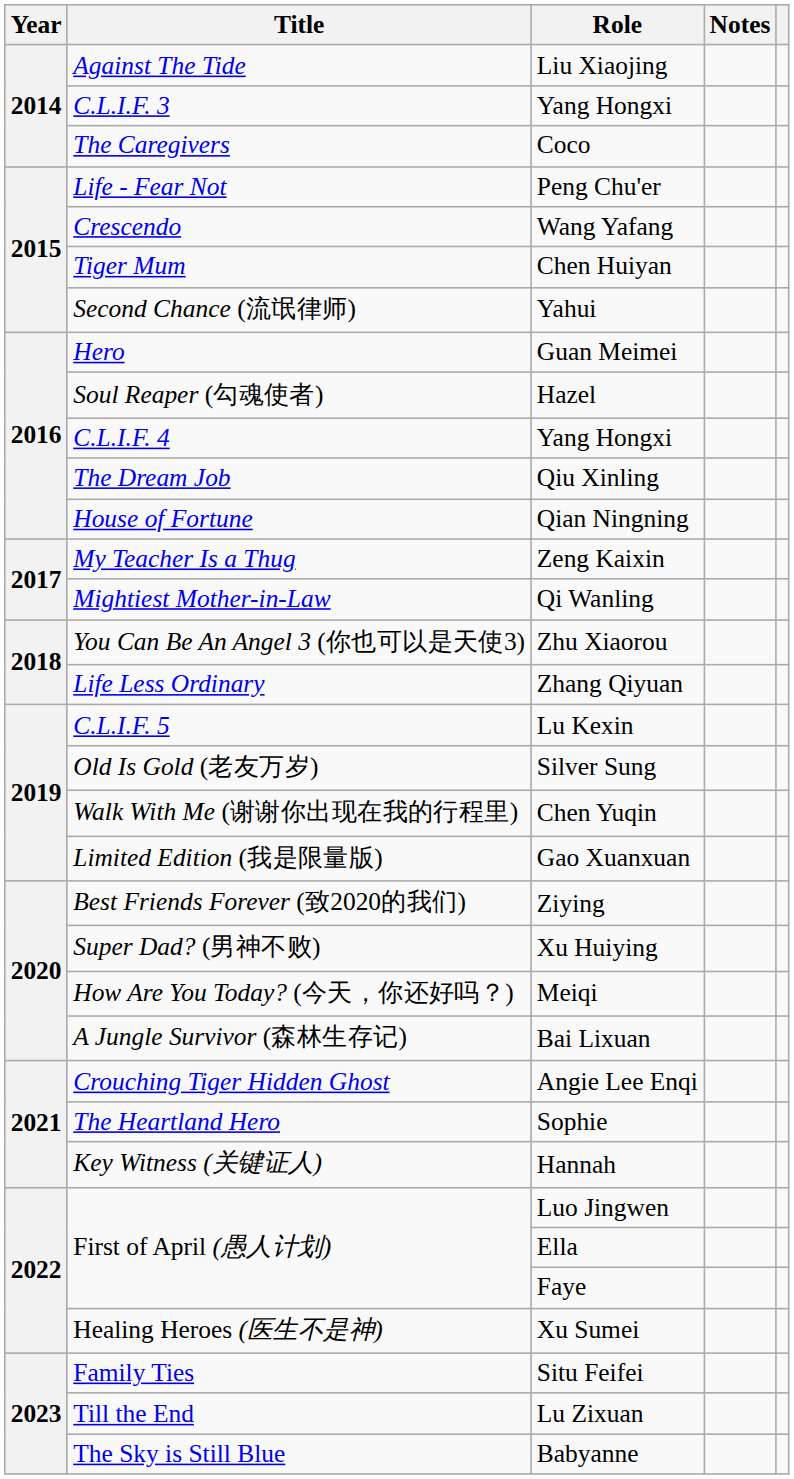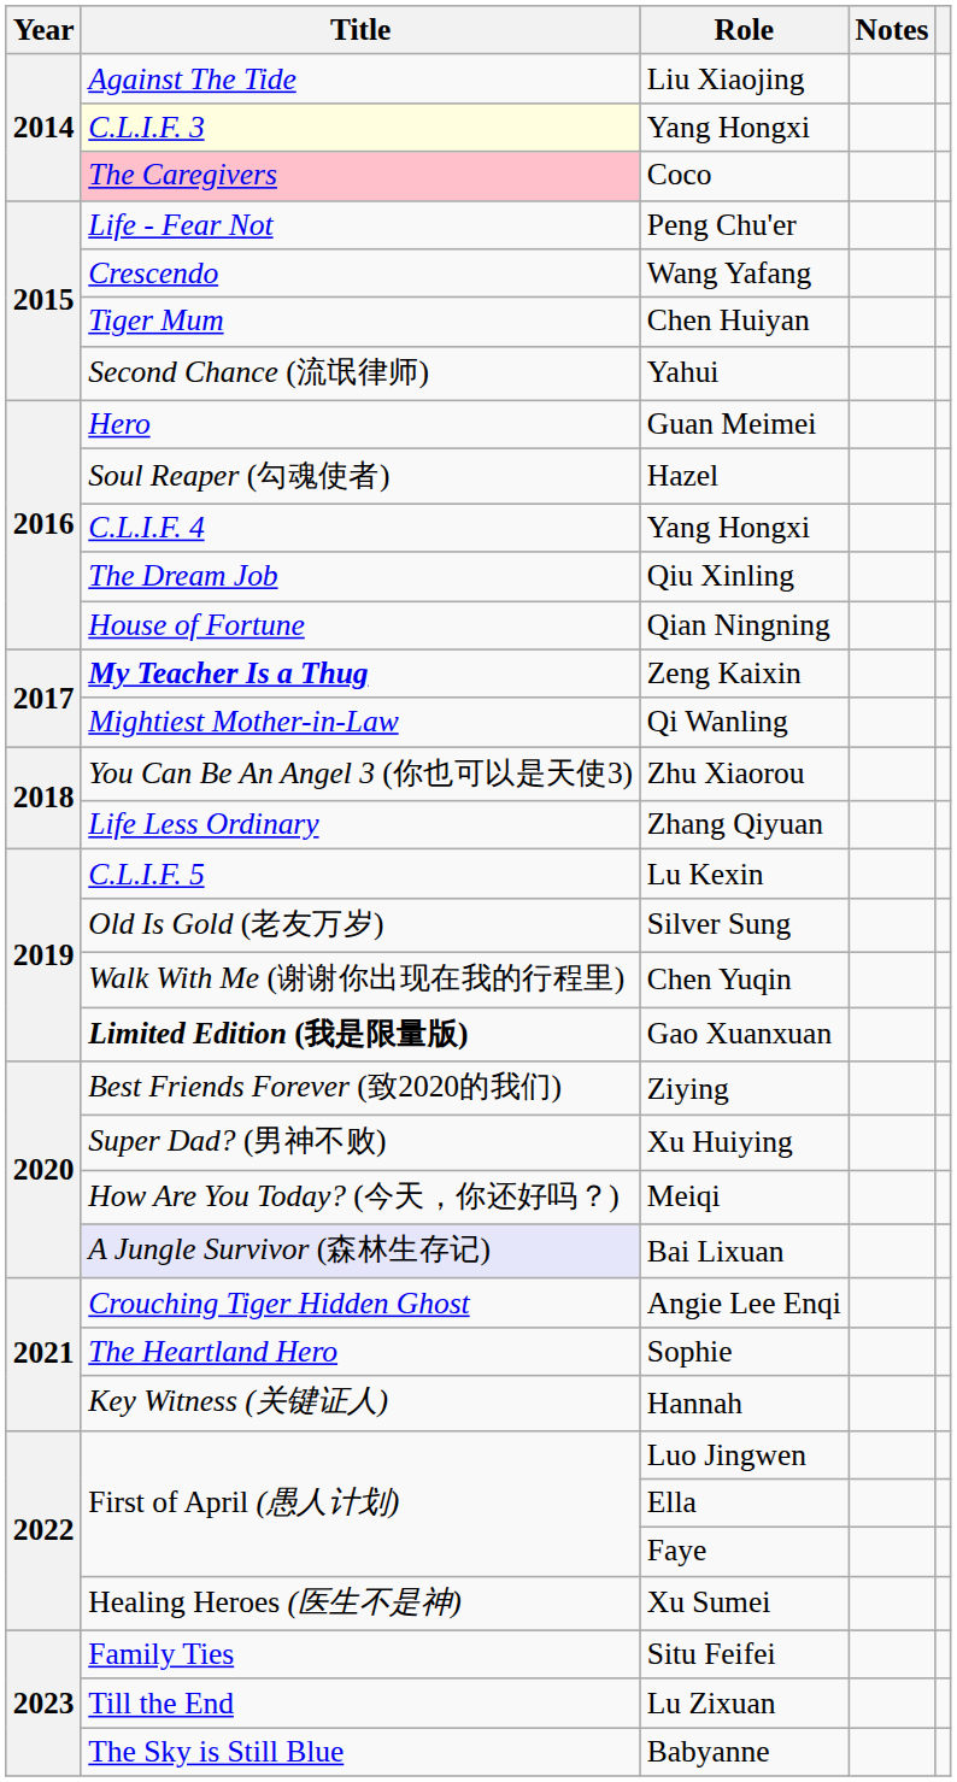C.L.I.F. 3 / Yang Hongxi | Title: no background -> lightyellow background
Coco | Title: no background -> pink background
Zeng Kaixin | Title: normal -> bold
Gao Xuanxuan | Title: normal -> bold
Bai Lixuan | Title: no background -> lavender background
